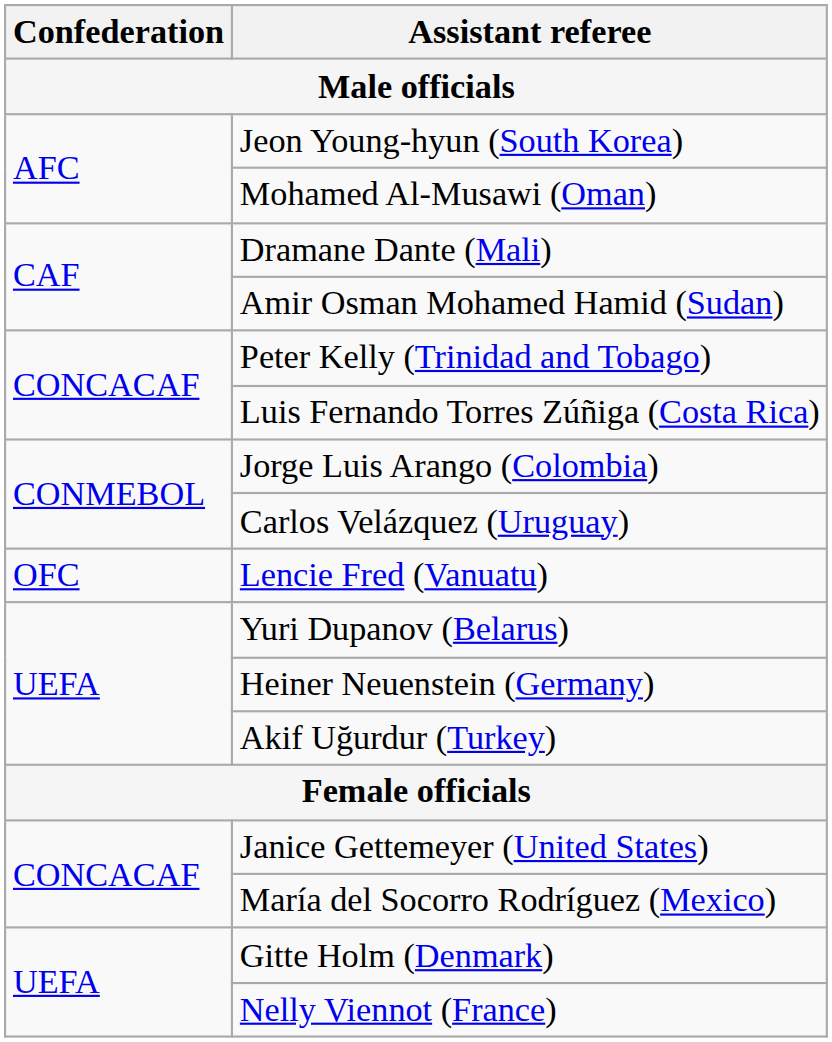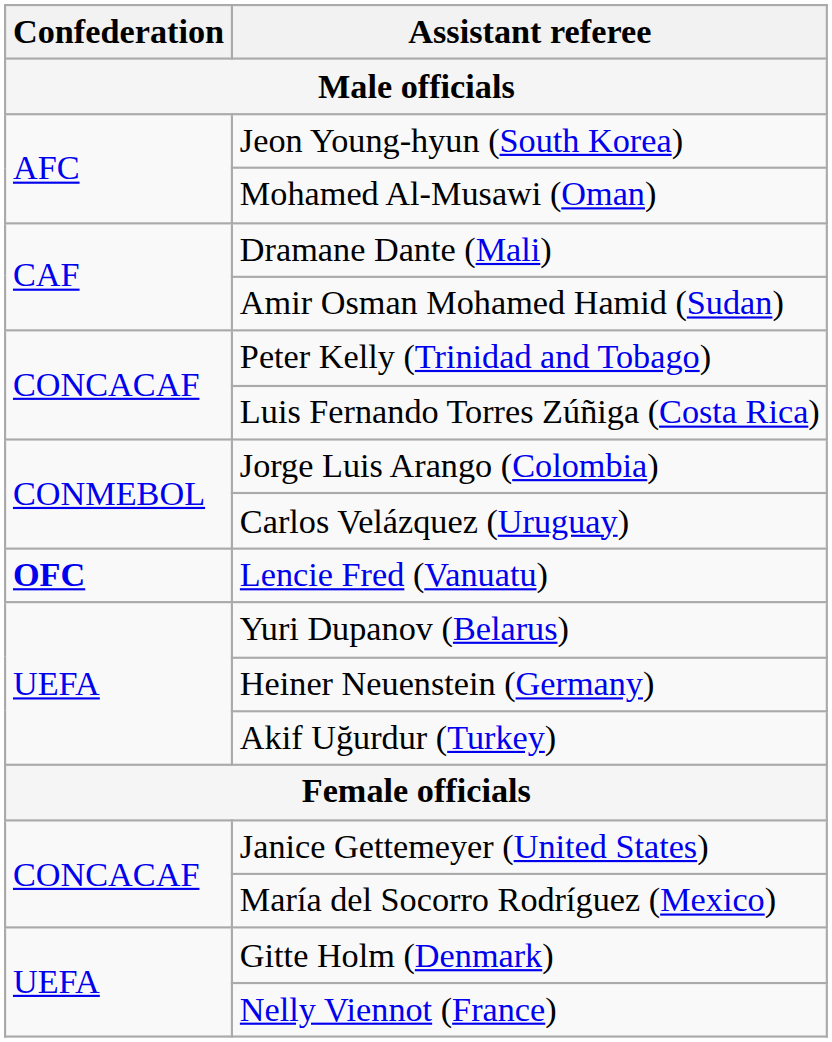Lencie Fred (Vanuatu) | Confederation: normal -> bold
